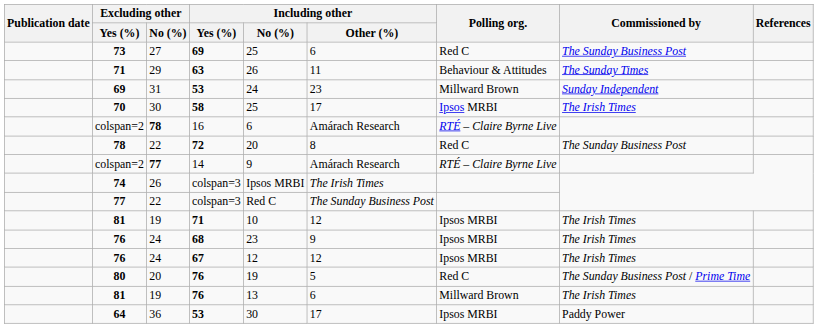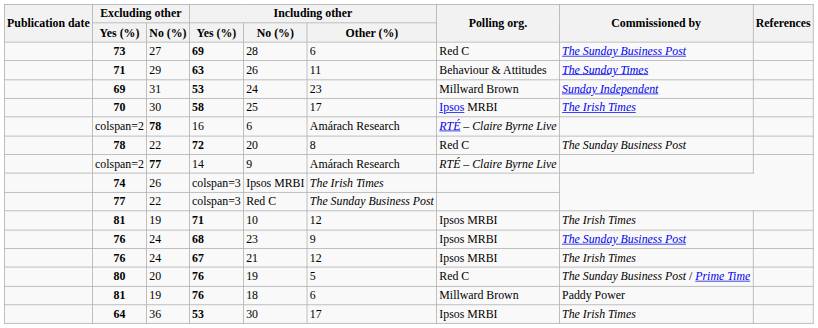73 | Including other / No (%): 25 -> 28
76 / 68 | Commissioned by: The Irish Times -> The Sunday Business Post
76 / 67 | Including other / No (%): 12 -> 21
81 / 76 | Including other / No (%): 13 -> 18
81 / 76 | Commissioned by: The Irish Times -> Paddy Power
64 | Commissioned by: Paddy Power -> The Irish Times
